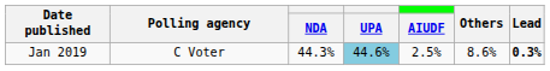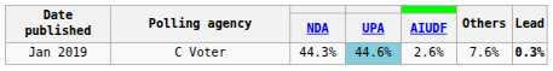Jan 2019 | AIUDF: 2.5% -> 2.6%
Jan 2019 | Others: 8.6% -> 7.6%
